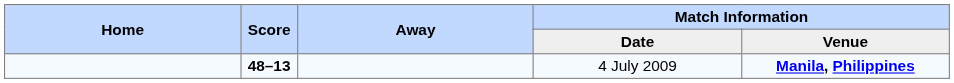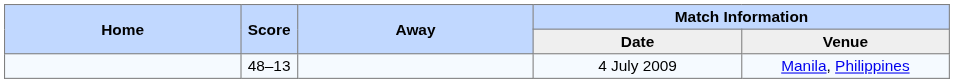4 July 2009 | Score: bold -> normal
4 July 2009 | Match Information / Venue: bold -> normal
